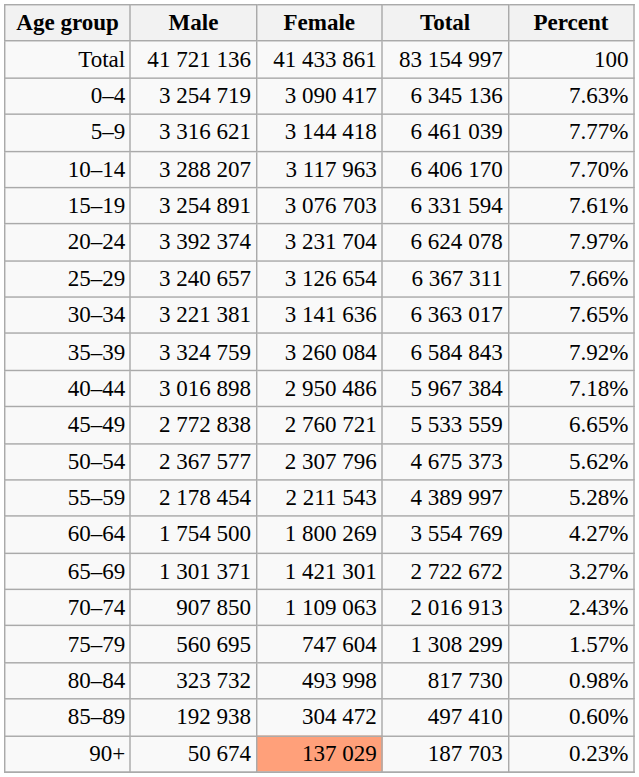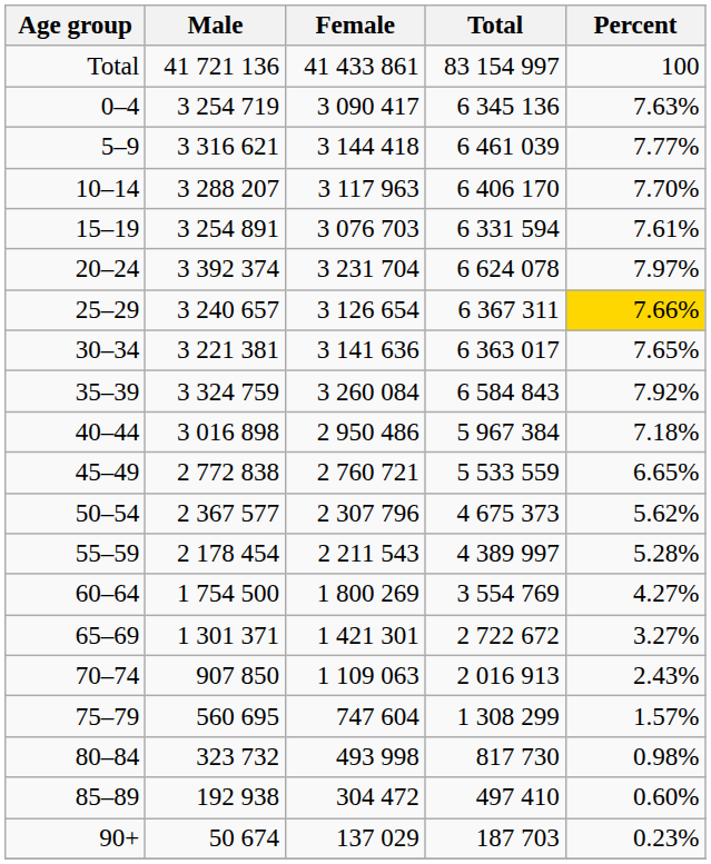25–29 | Percent: no background -> gold background
90+ | Female: lightsalmon background -> no background
